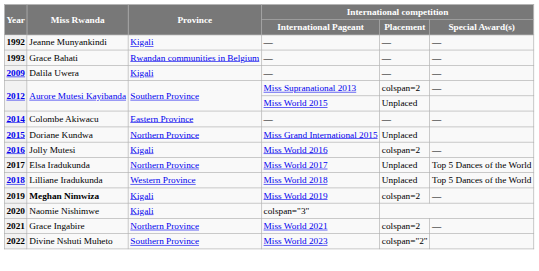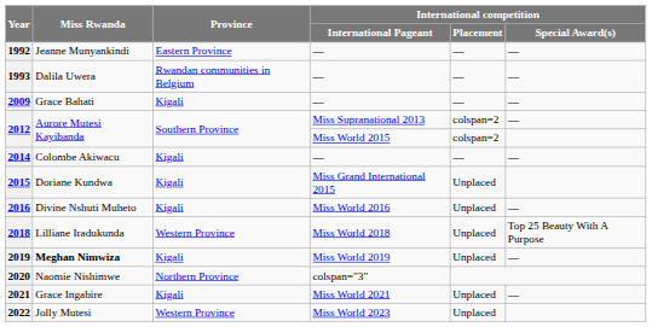1992 | Province: Kigali -> Eastern Province
1993 | Miss Rwanda: Grace Bahati -> Dalila Uwera
2009 | Miss Rwanda: Dalila Uwera -> Grace Bahati
2012 / Miss World 2015 | International competition / Placement: Unplaced -> colspan=2
2014 | Province: Eastern Province -> Kigali
2015 | Province: Northern Province -> Kigali
2016 | Miss Rwanda: Jolly Mutesi -> Divine Nshuti Muheto
2016 | International competition / Placement: colspan=2 -> Unplaced
- row: 2017 | Elsa Iradukunda | Northern Province | Miss World 2017 | Unplaced | Top 5 Dances of the World
2018 | International competition / Special Award(s): Top 5 Dances of the World -> Top 25 Beauty With A Purpose
2019 | International competition / Placement: colspan=2 -> Unplaced
2020 | Province: Kigali -> Northern Province
2021 | Province: Northern Province -> Kigali
2021 | International competition / Placement: colspan=2 -> Unplaced
2022 | Miss Rwanda: Divine Nshuti Muheto -> Jolly Mutesi
2022 | Province: Southern Province -> Western Province
2022 | International competition / Placement: colspan="2" -> Unplaced
